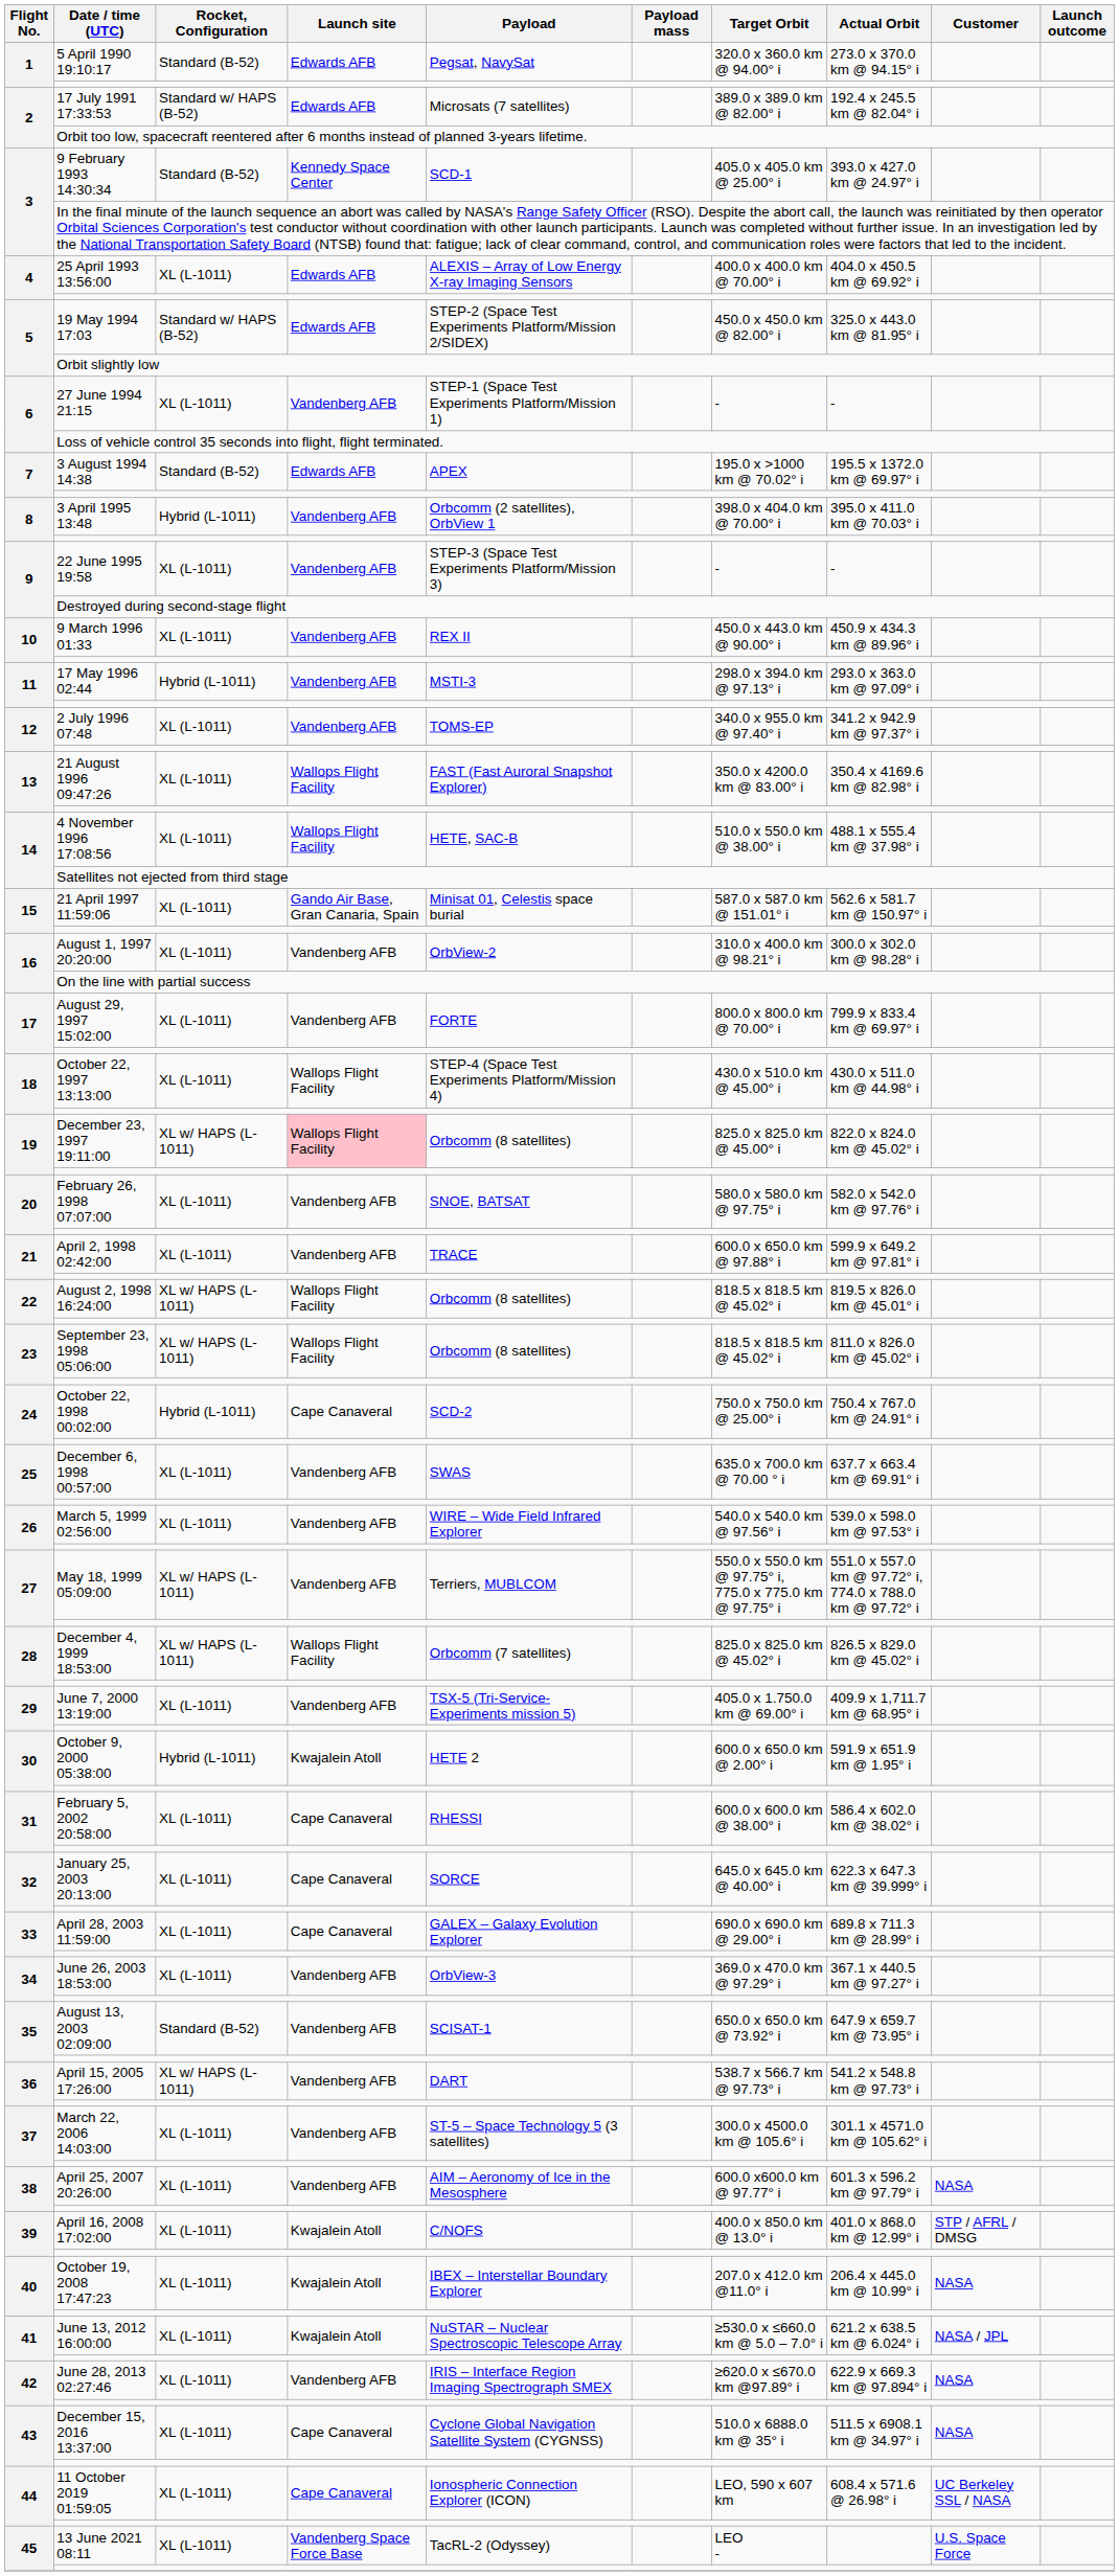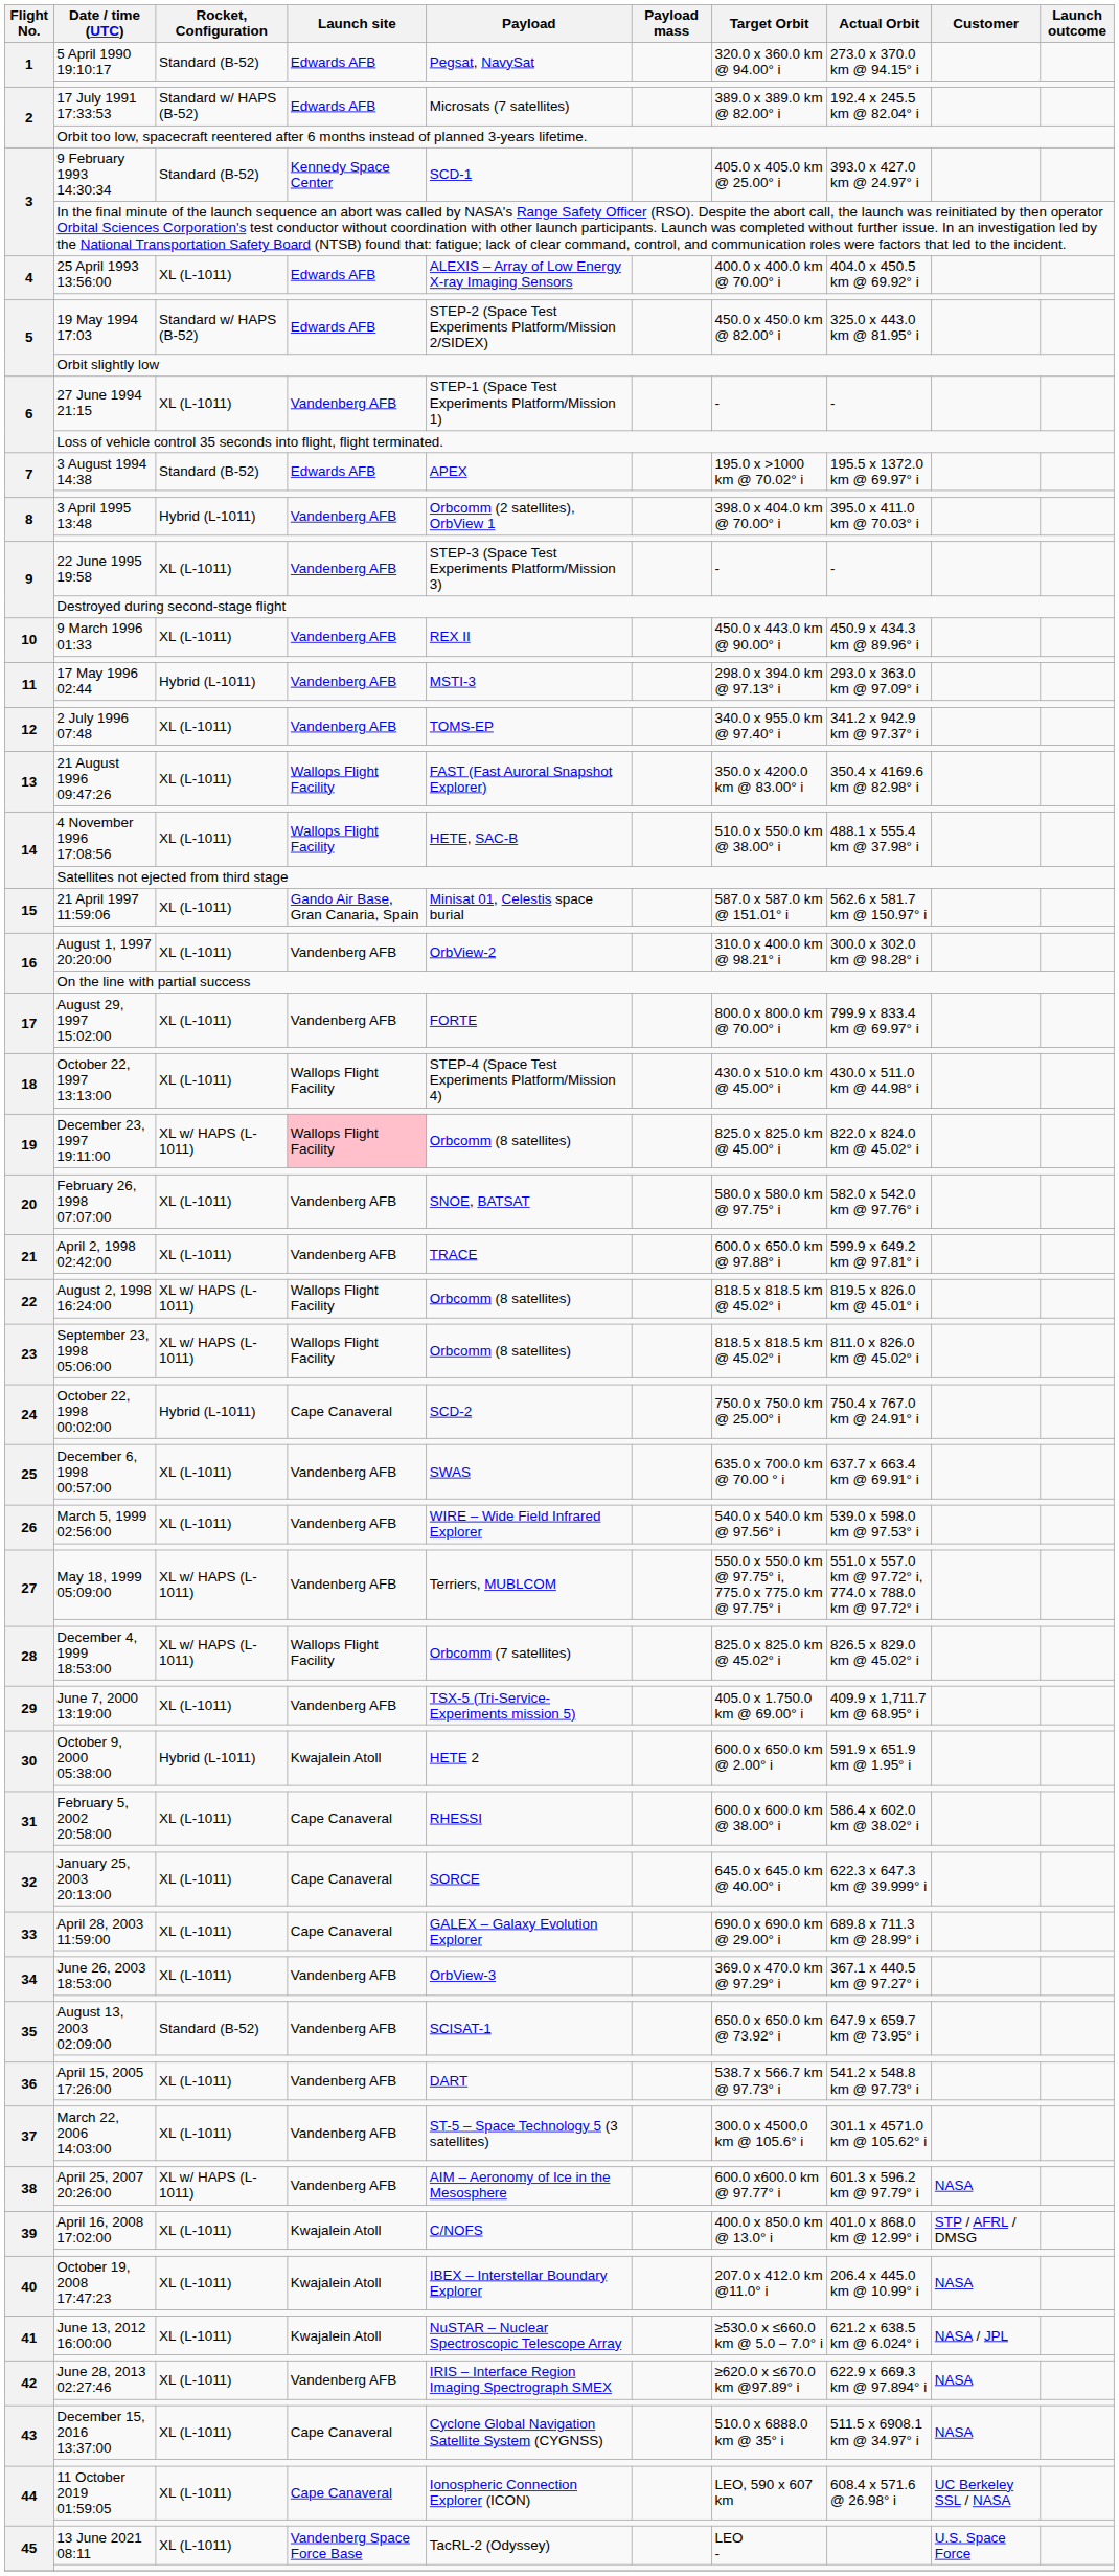April 15, 2005 17:26:00 | Rocket, Configuration: XL w/ HAPS (L-1011) -> XL (L-1011)
April 25, 2007 20:26:00 | Rocket, Configuration: XL (L-1011) -> XL w/ HAPS (L-1011)
